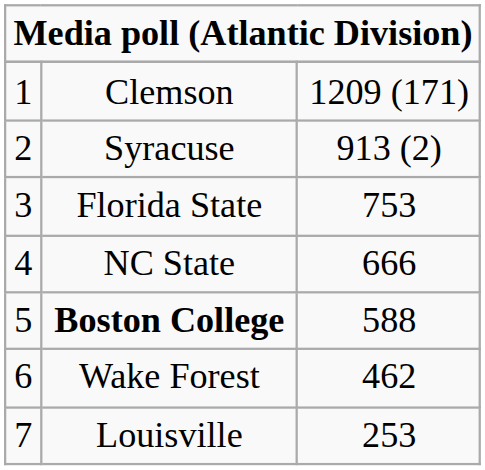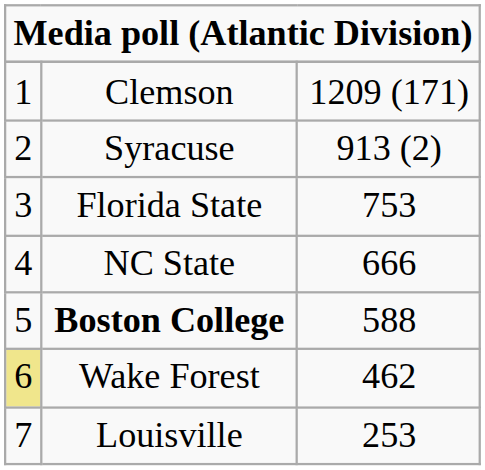Wake Forest | column 1: no background -> khaki background
